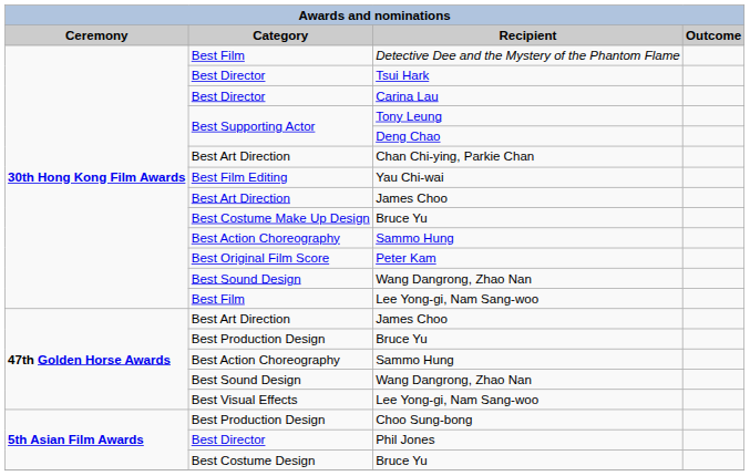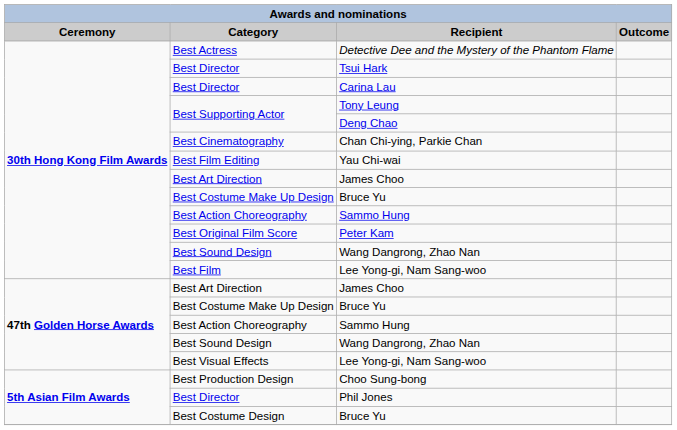Detective Dee and the Mystery of the Phantom Flame | Category: Best Film -> Best Actress
Chan Chi-ying, Parkie Chan | Category: Best Art Direction -> Best Cinematography
47th Golden Horse Awards / Bruce Yu | Category: Best Production Design -> Best Costume Make Up Design
